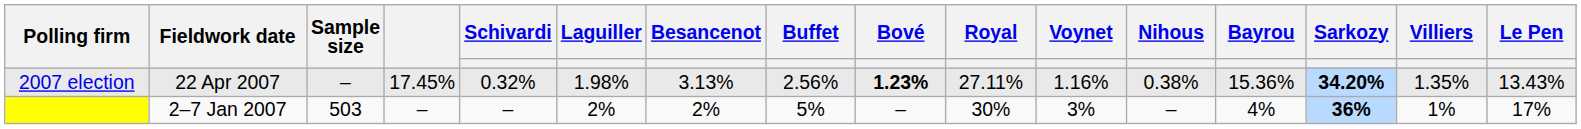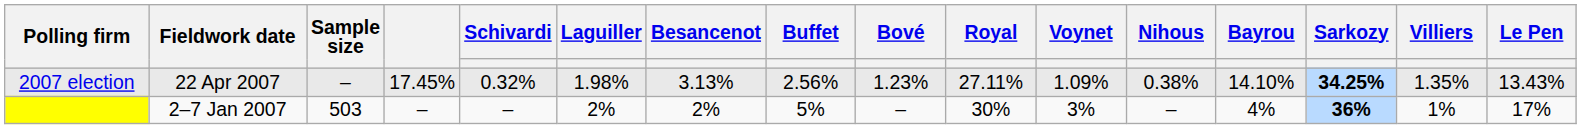2007 election | Bové: bold -> normal
2007 election | Voynet: 1.16% -> 1.09%
2007 election | Bayrou: 15.36% -> 14.10%
2007 election | Sarkozy: 34.20% -> 34.25%
